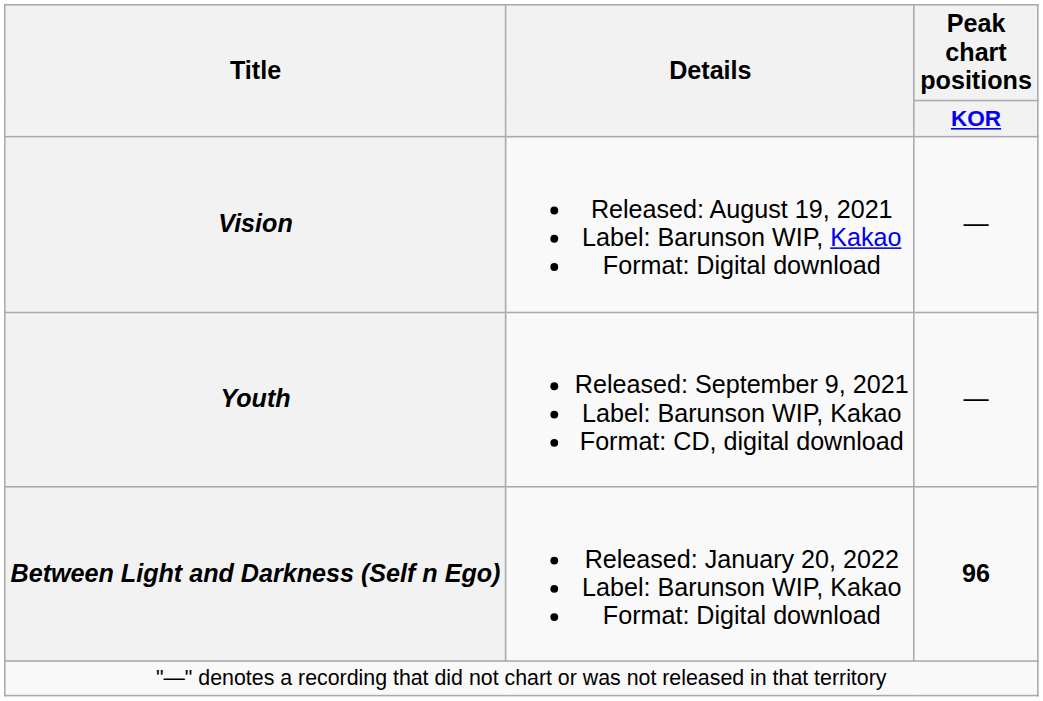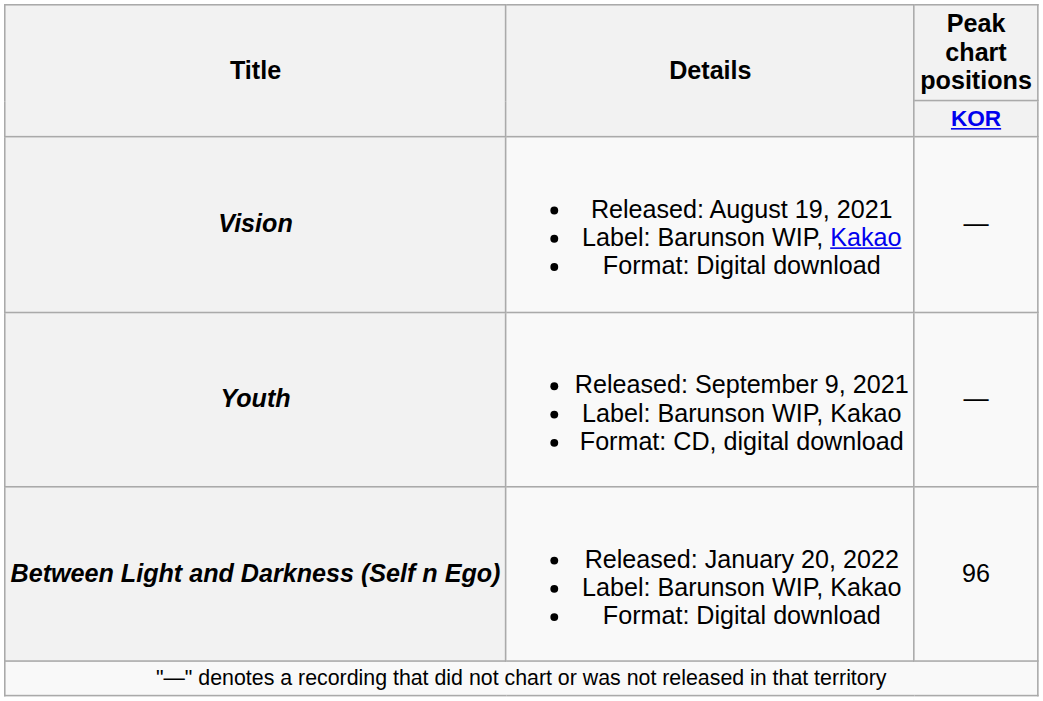Between Light and Darkness (Self n Ego) | Peak chart positions / KOR: bold -> normal
